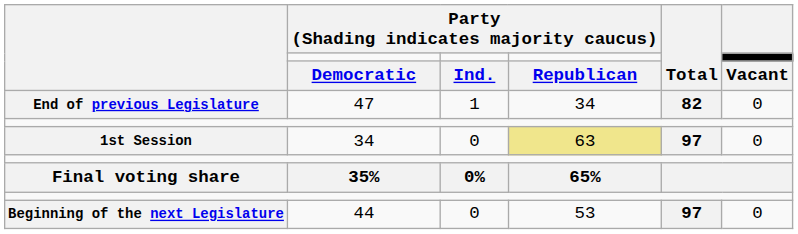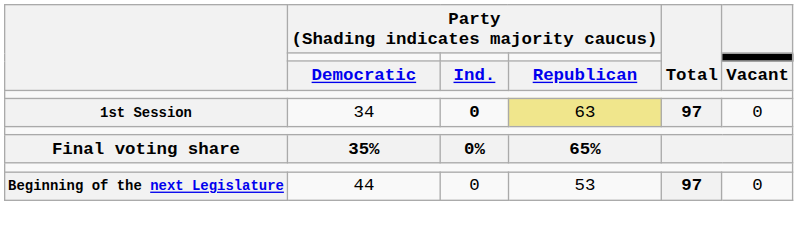- row: End of previous Legislature | 47 | 1 | 34 | 82 | 0
1st Session | column 3: normal -> bold
